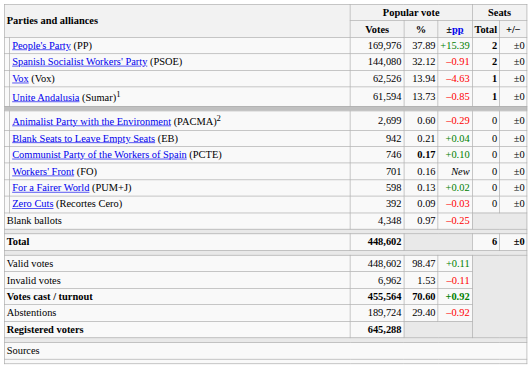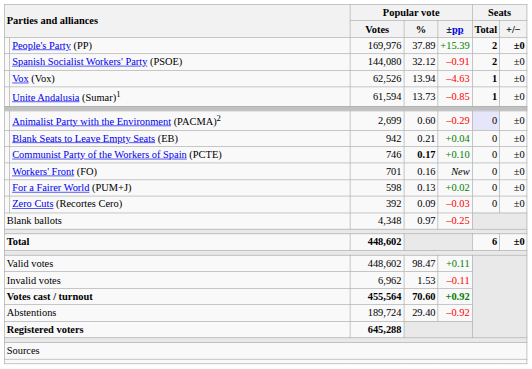People's Party (PP) | Seats / +/−: normal -> bold
Animalist Party with the Environment (PACMA)2 | Seats / Total: no background -> lavender background
